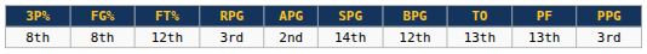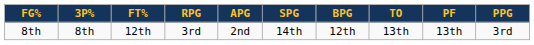columns swapped: FG% <-> 3P%
